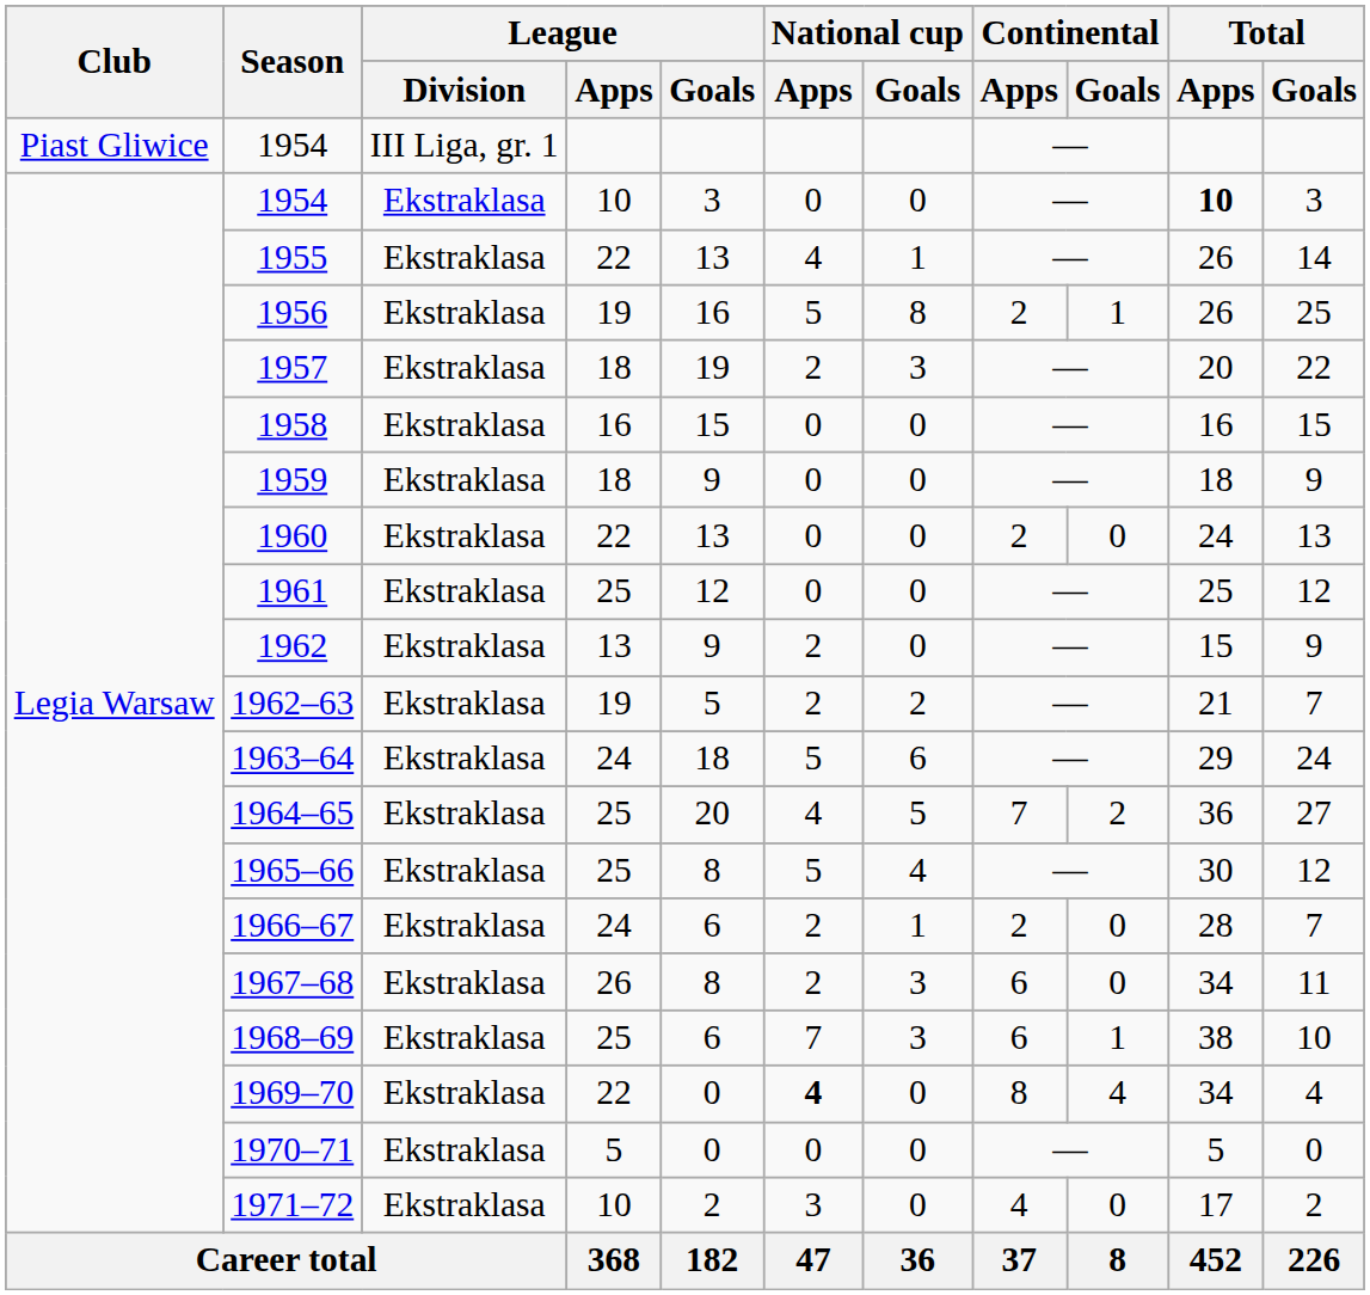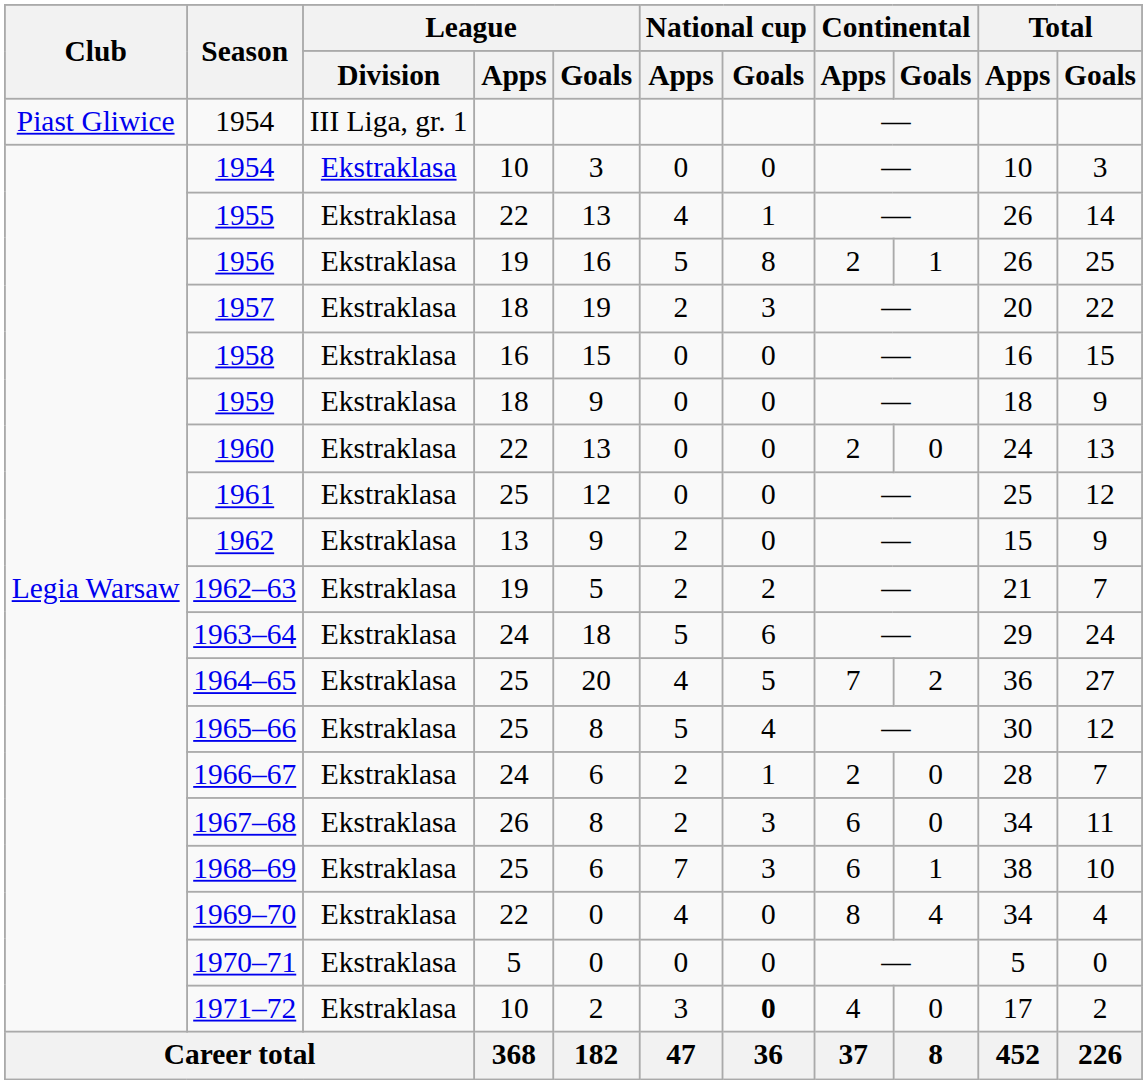1954 / 10 | Total / Apps: bold -> normal
1969–70 | National cup / Apps: bold -> normal
1971–72 | National cup / Goals: normal -> bold
